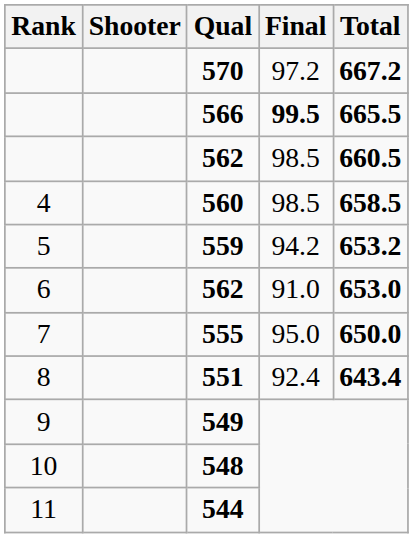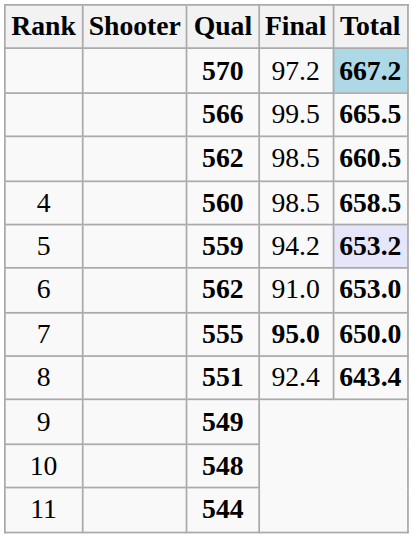570 | Total: no background -> lightblue background
566 | Final: bold -> normal
559 | Total: no background -> lavender background
555 | Final: normal -> bold
